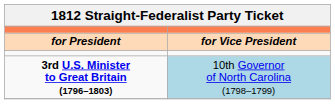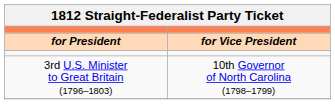3rd U.S. Minister to Great Britain (1796–1803) | column 1: bold -> normal
3rd U.S. Minister to Great Britain (1796–1803) | column 2: lightblue background -> no background
